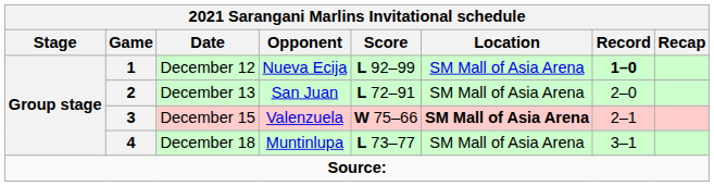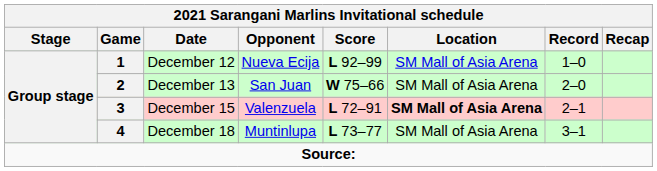December 12 | Record: bold -> normal
December 13 | Score: L 72–91 -> W 75–66
December 15 | Score: W 75–66 -> L 72–91
